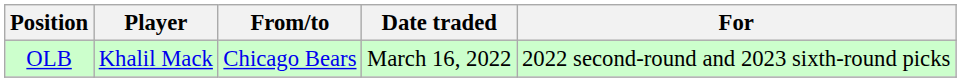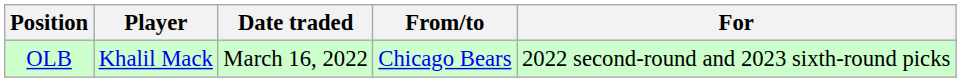columns swapped: From/to <-> Date traded
